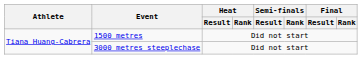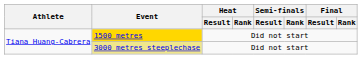1500 metres | Event: no background -> gold background
3000 metres steeplechase | Event: no background -> khaki background
